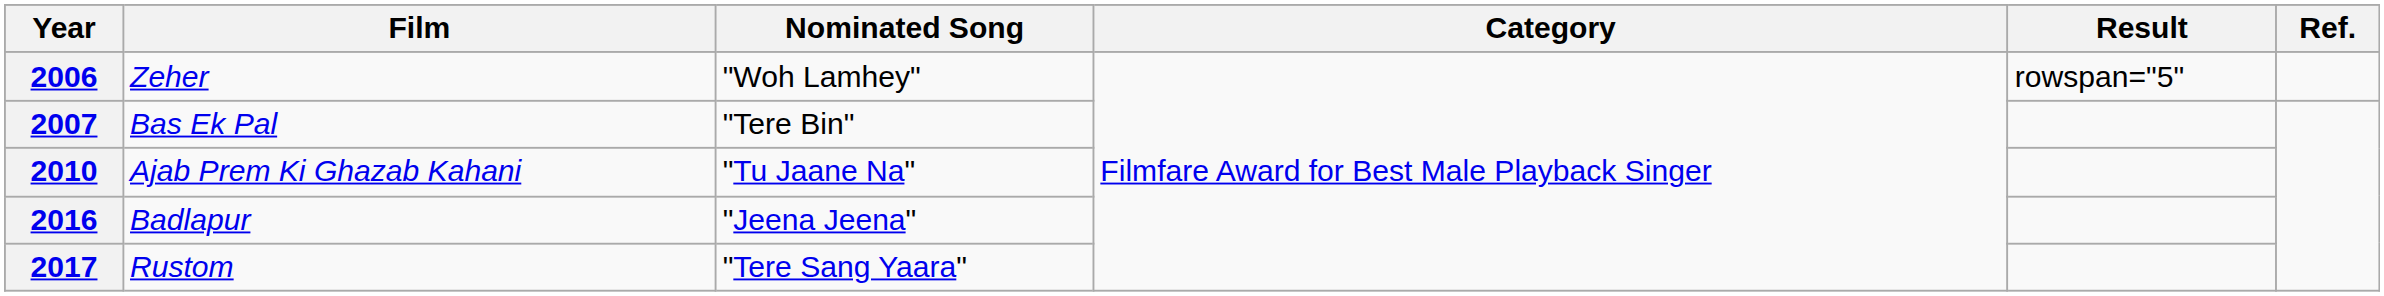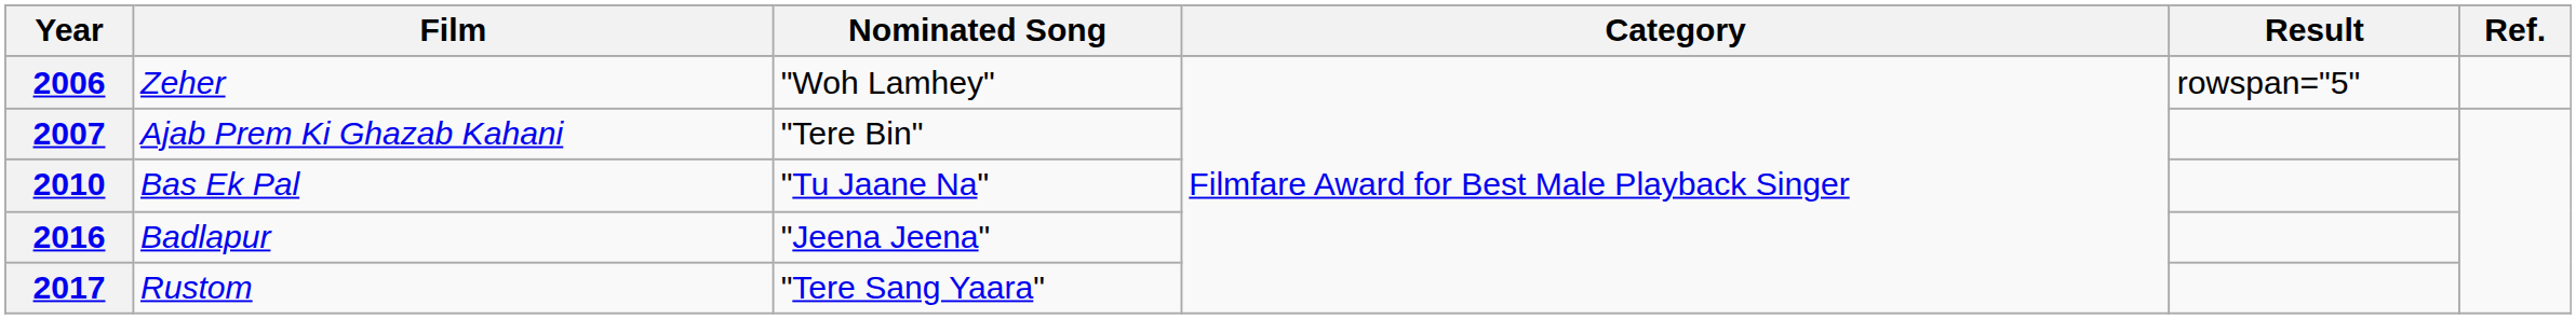2007 | Film: Bas Ek Pal -> Ajab Prem Ki Ghazab Kahani
2010 | Film: Ajab Prem Ki Ghazab Kahani -> Bas Ek Pal
